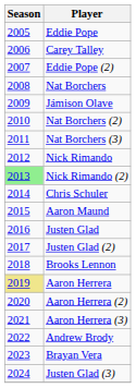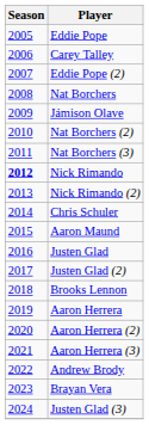Nick Rimando | Season: normal -> bold
Nick Rimando (2) | Season: lightgreen background -> no background
Aaron Herrera | Season: khaki background -> no background
